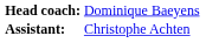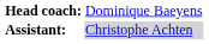Assistant: | column 2: no background -> lightgrey background
